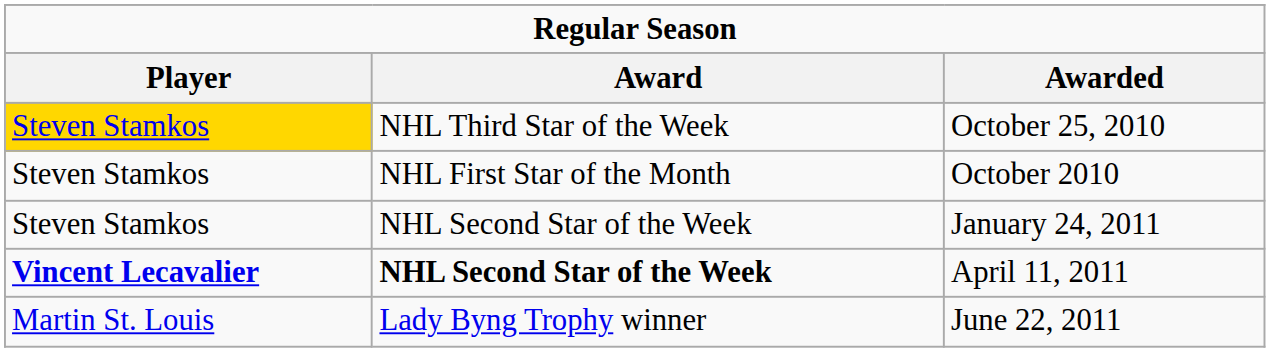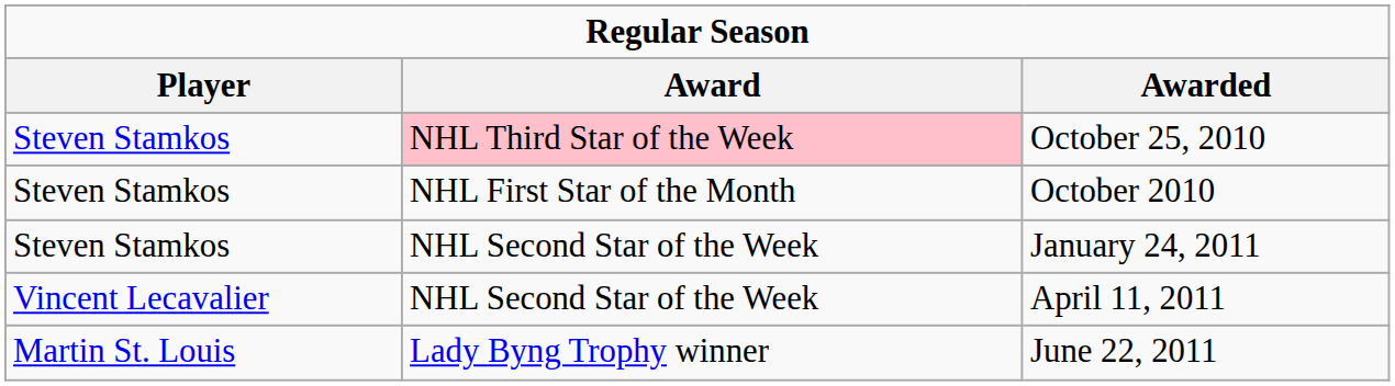October 25, 2010 | Player: gold background -> no background
October 25, 2010 | Award: no background -> pink background
April 11, 2011 | Player: bold -> normal
April 11, 2011 | Award: bold -> normal
